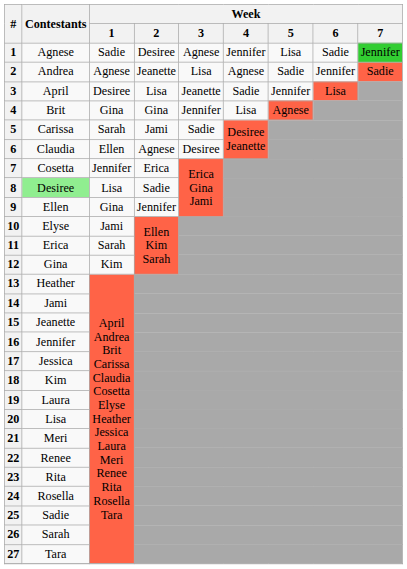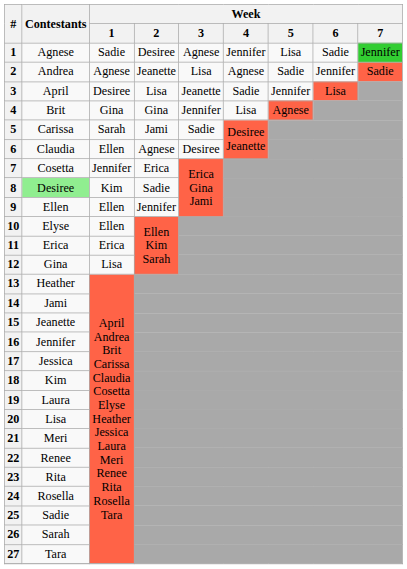8 | Week / 1: Lisa -> Kim
9 | Week / 1: Gina -> Ellen
10 | Week / 1: Jami -> Ellen
11 | Week / 1: Sarah -> Erica
12 | Week / 1: Kim -> Lisa
